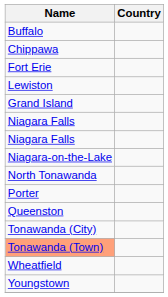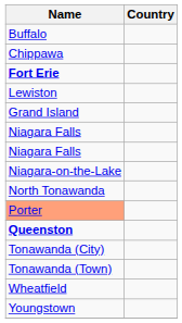row 4 | Name: normal -> bold
row 11 | Name: no background -> lightsalmon background
row 12 | Name: normal -> bold
row 14 | Name: lightsalmon background -> no background
